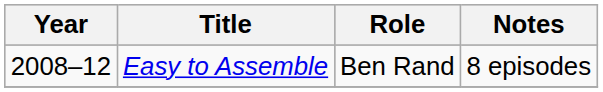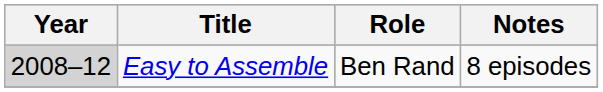Easy to Assemble | Year: no background -> lightgrey background
